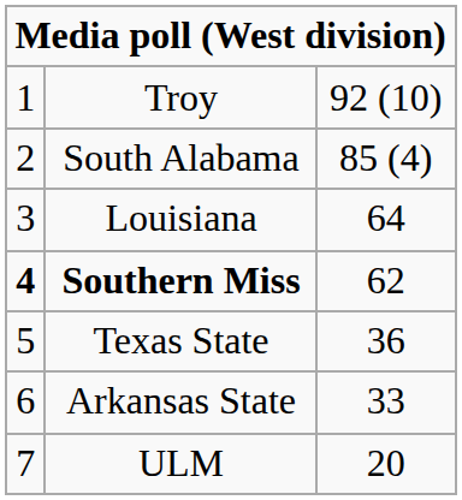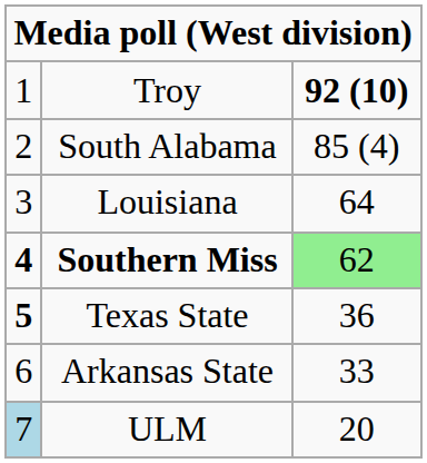Troy | column 3: normal -> bold
Southern Miss | column 3: no background -> lightgreen background
Texas State | column 1: normal -> bold
ULM | column 1: no background -> lightblue background
